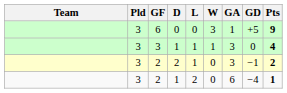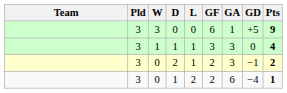columns swapped: W <-> GF
